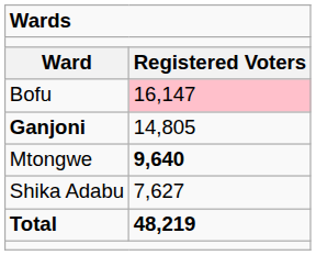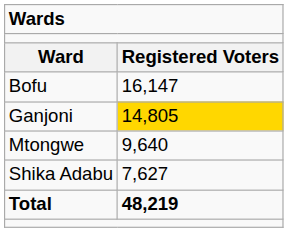row 4 | column 2: pink background -> no background
row 5 | column 1: bold -> normal
row 5 | column 2: no background -> gold background
row 6 | column 2: bold -> normal
